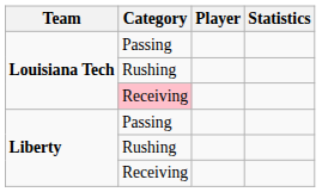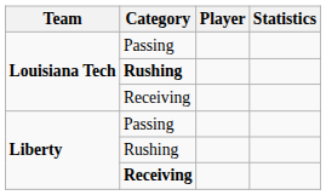Louisiana Tech / Rushing | Category: normal -> bold
Louisiana Tech / Receiving | Category: pink background -> no background
Liberty / Receiving | Category: normal -> bold
